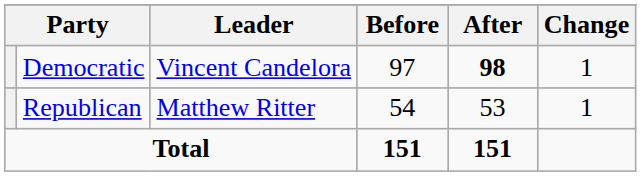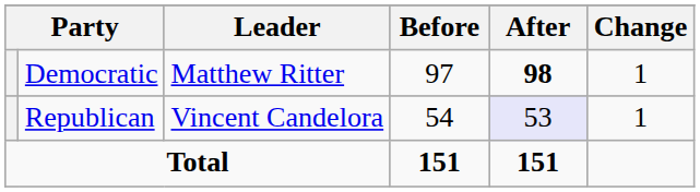Democratic | Leader: Vincent Candelora -> Matthew Ritter
Republican | Leader: Matthew Ritter -> Vincent Candelora
Republican | After: no background -> lavender background
